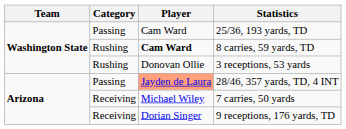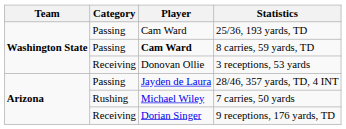8 carries, 59 yards, TD | Category: Rushing -> Passing
3 receptions, 53 yards | Category: Rushing -> Receiving
28/46, 357 yards, TD, 4 INT | Player: lightsalmon background -> no background
7 carries, 50 yards | Category: Receiving -> Rushing
